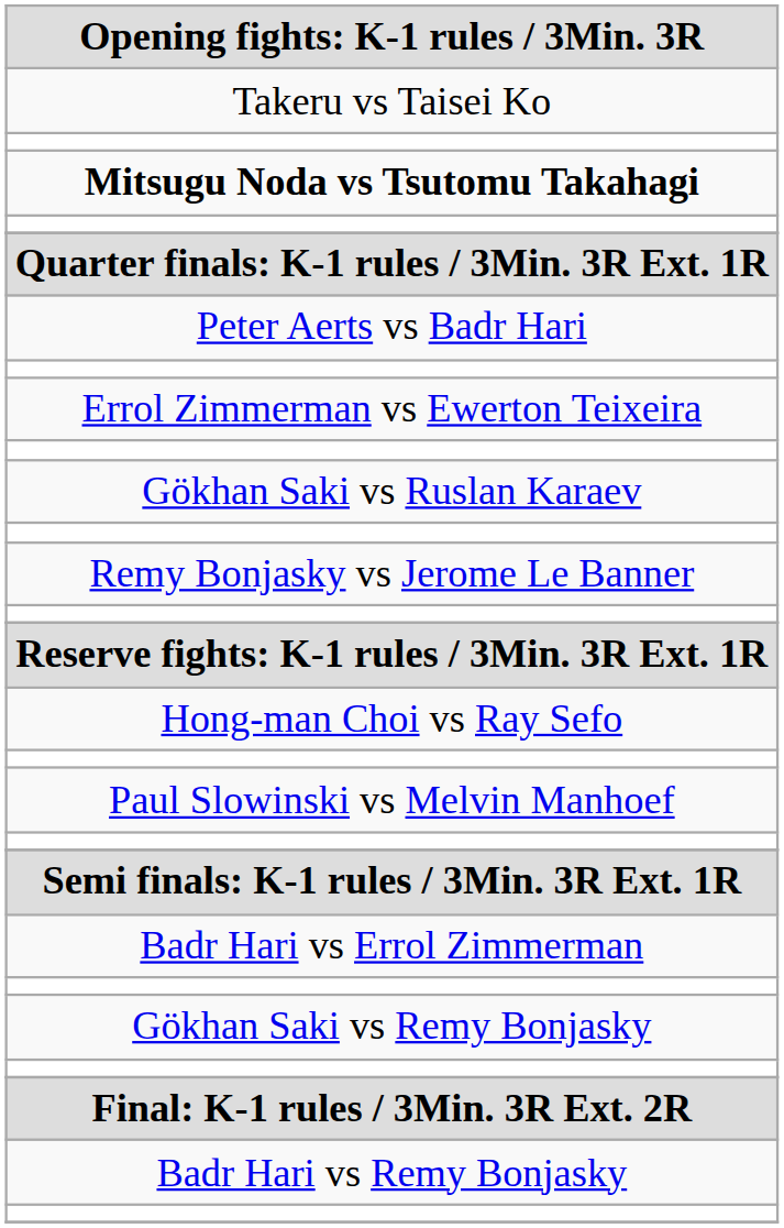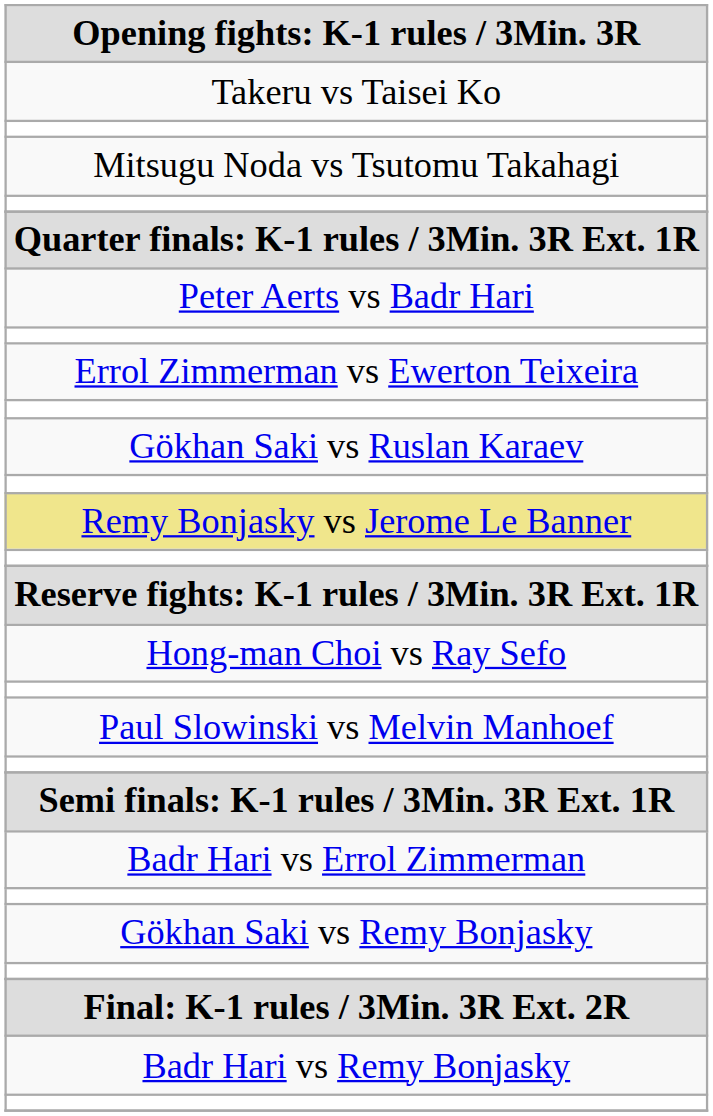Mitsugu Noda vs Tsutomu Takahagi | column 1: bold -> normal
Remy Bonjasky vs Jerome Le Banner | column 1: no background -> khaki background
